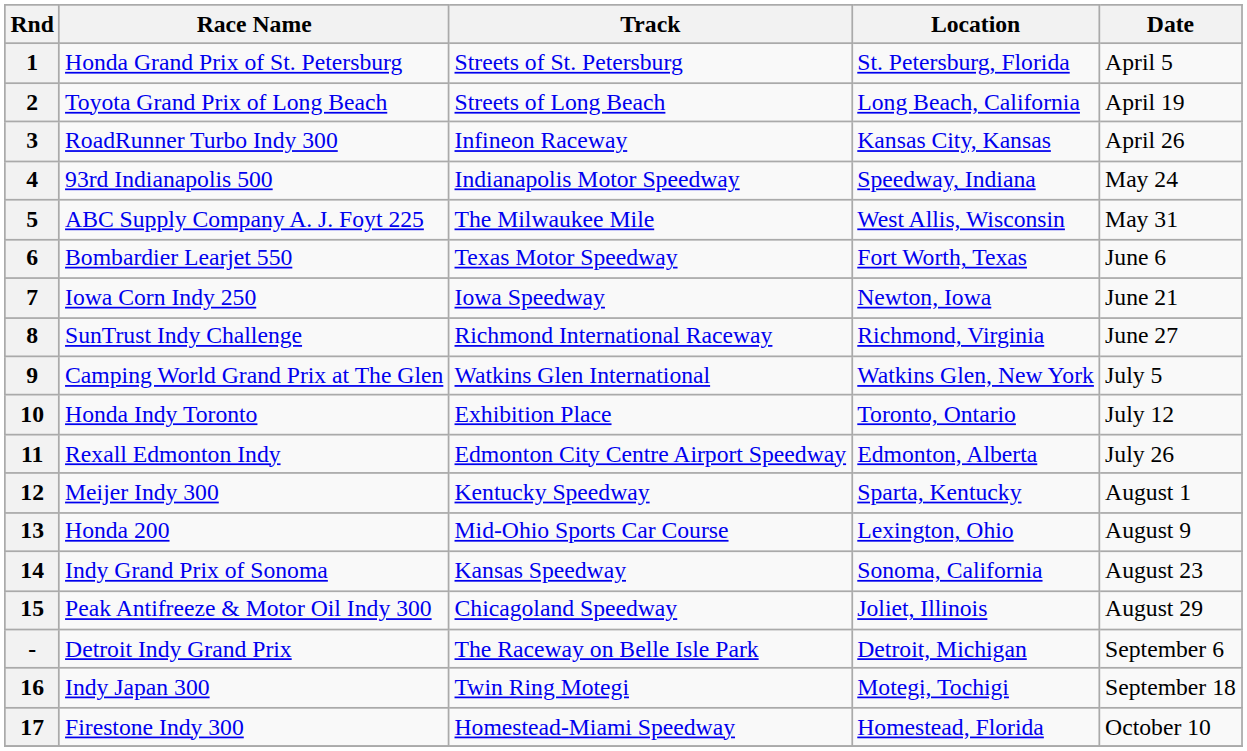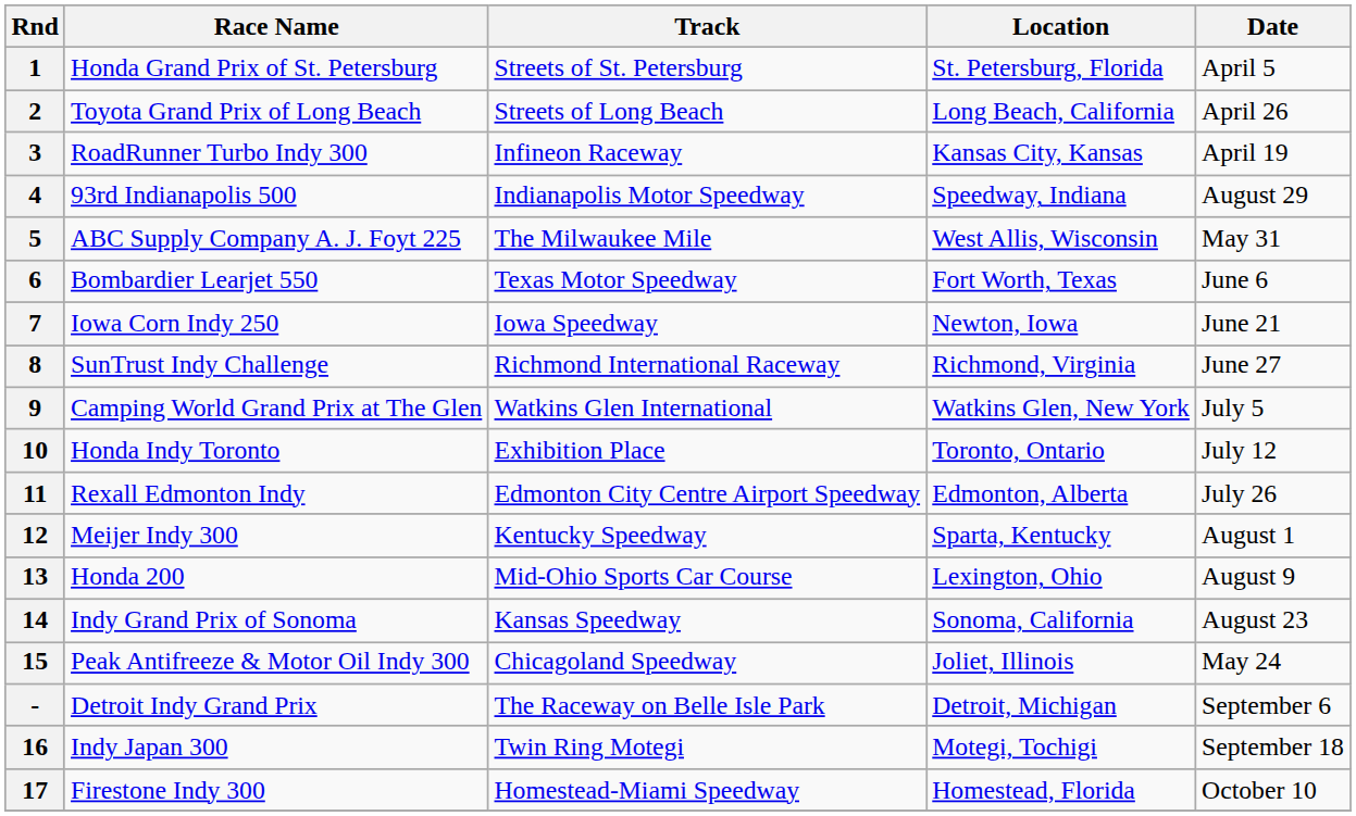2 | Date: April 19 -> April 26
3 | Date: April 26 -> April 19
4 | Date: May 24 -> August 29
15 | Date: August 29 -> May 24
